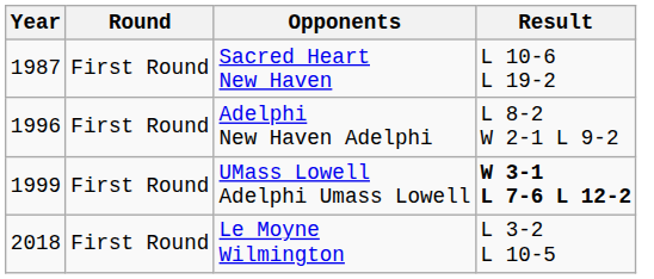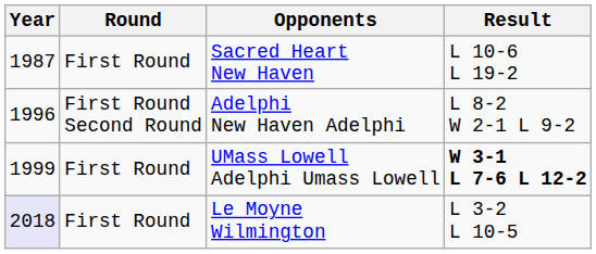Adelphi New Haven Adelphi | Round: First Round -> First Round Second Round
Le Moyne Wilmington | Year: no background -> lavender background
